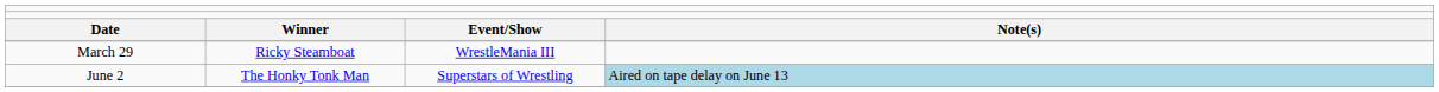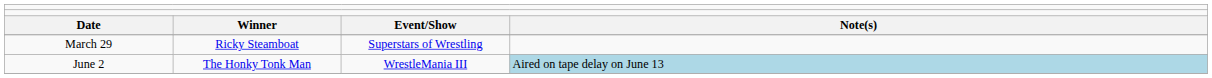March 29 | column 3: WrestleMania III -> Superstars of Wrestling
June 2 | column 3: Superstars of Wrestling -> WrestleMania III
